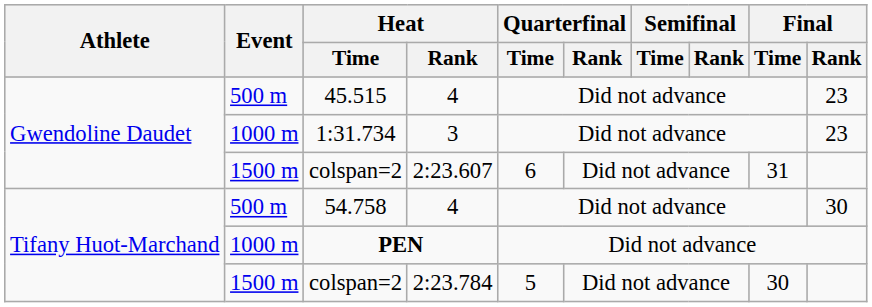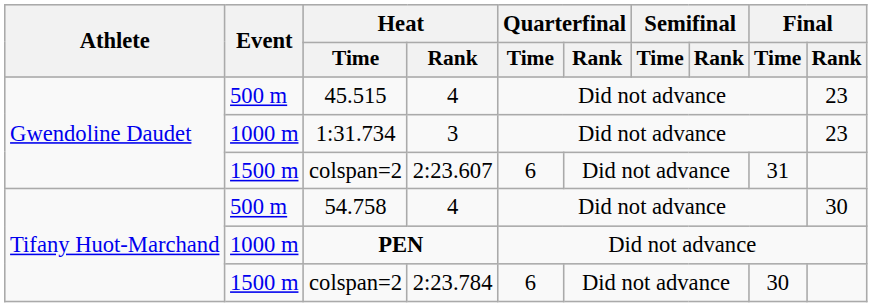colspan=2 / 2:23.784 | Quarterfinal / Time: 5 -> 6
